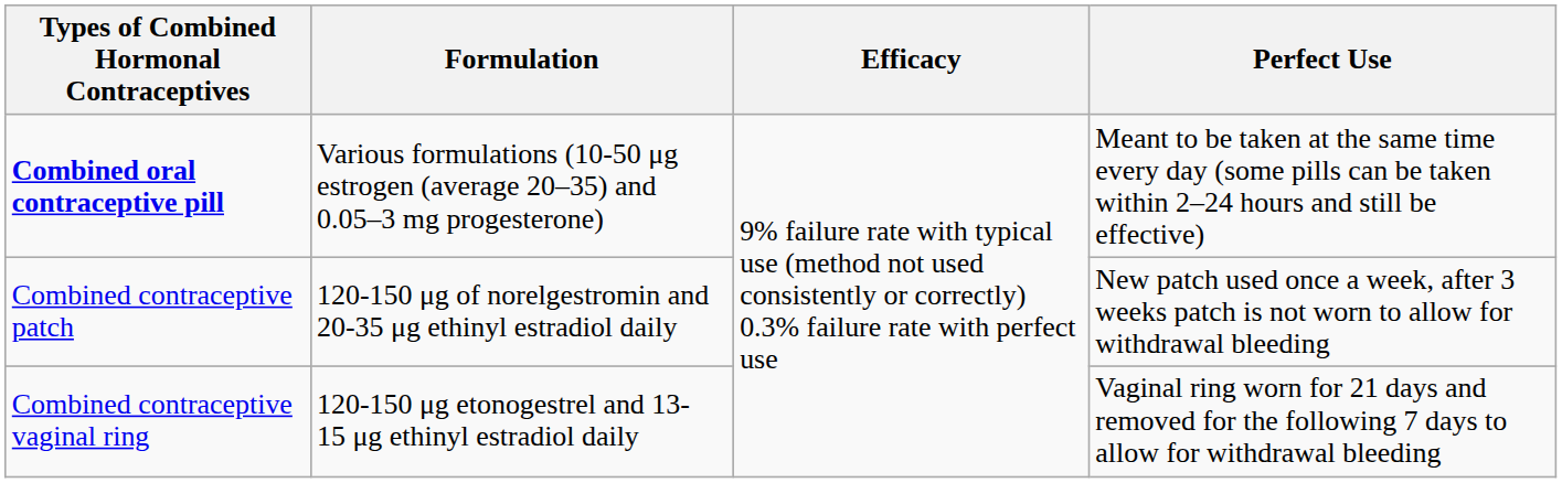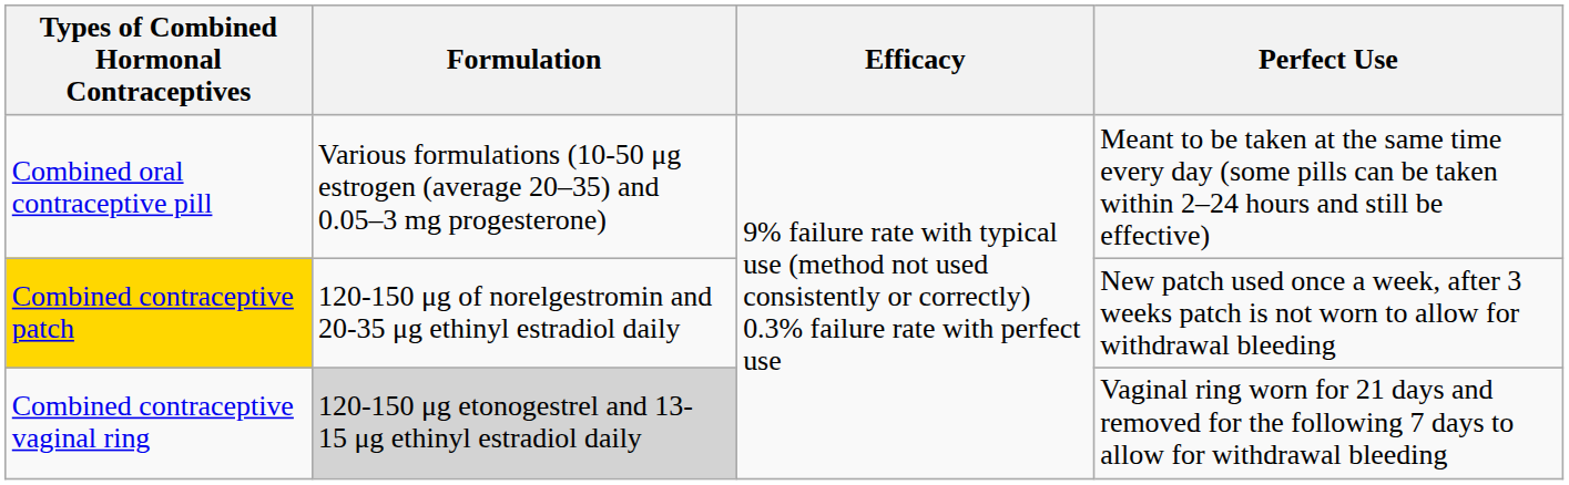row 2 | Types of Combined Hormonal Contraceptives: bold -> normal
row 3 | Types of Combined Hormonal Contraceptives: no background -> gold background
row 4 | Formulation: no background -> lightgrey background
